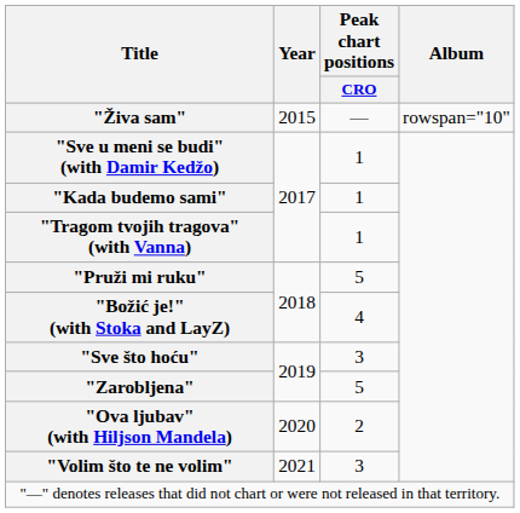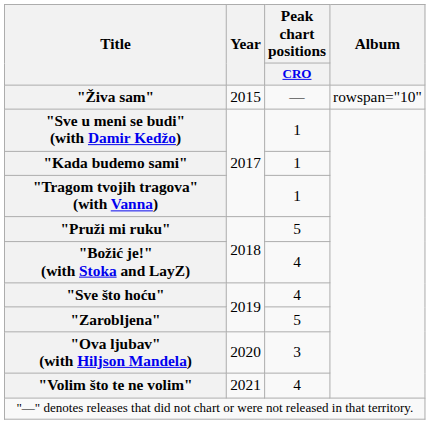"Sve što hoću" | Peak chart positions / CRO: 3 -> 4
"Ova ljubav" (with Hiljson Mandela) | Peak chart positions / CRO: 2 -> 3
"Volim što te ne volim" | Peak chart positions / CRO: 3 -> 4
